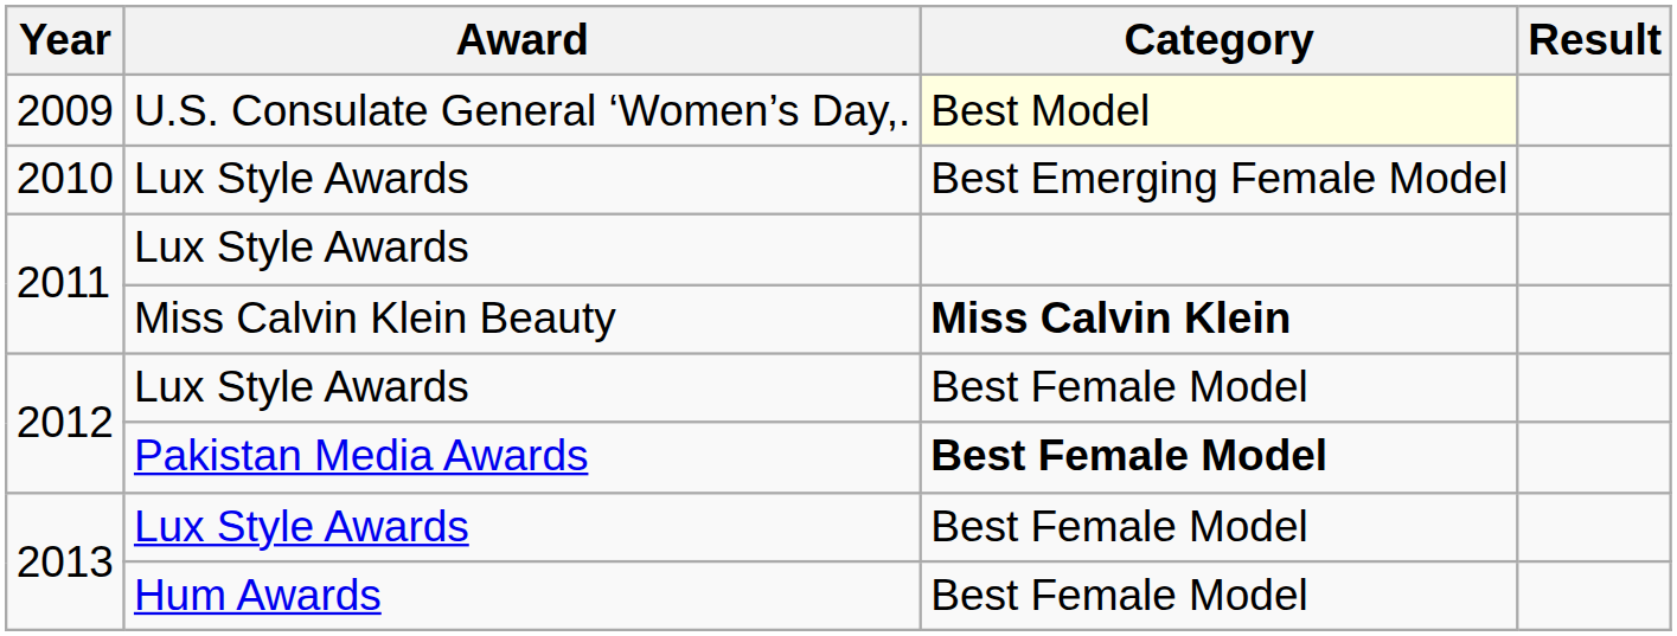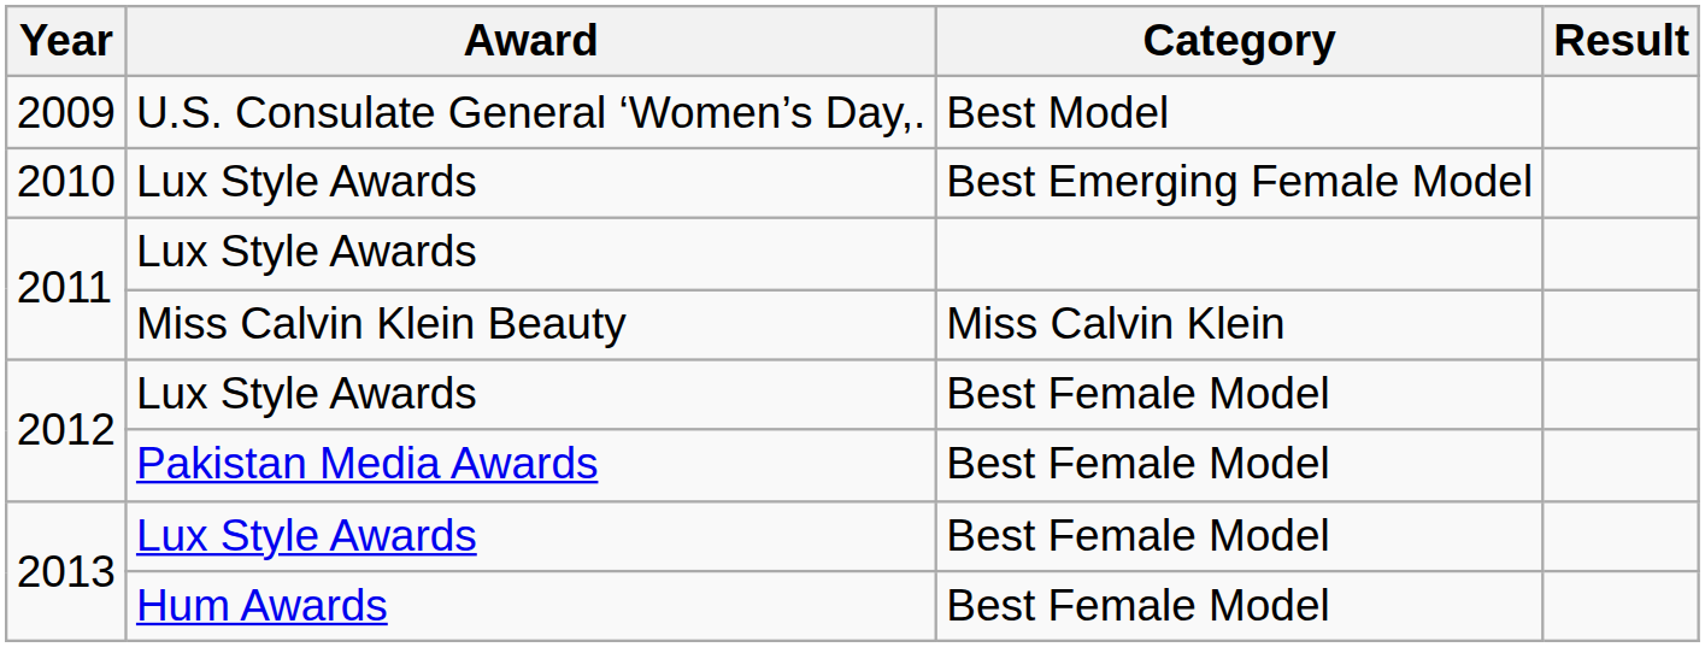2009 | Category: lightyellow background -> no background
2011 / Miss Calvin Klein Beauty | Category: bold -> normal
2012 / Pakistan Media Awards | Category: bold -> normal
